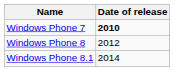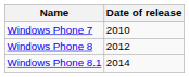Windows Phone 7 | Date of release: bold -> normal
